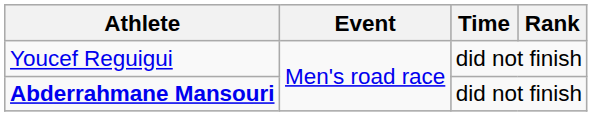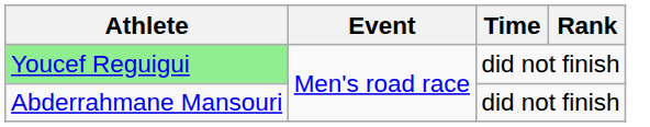Youcef Reguigui | Athlete: no background -> lightgreen background
Abderrahmane Mansouri | Athlete: bold -> normal
